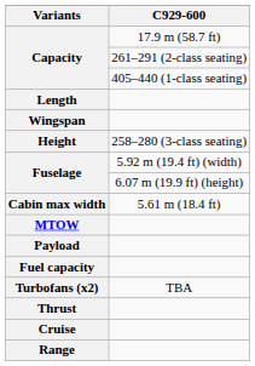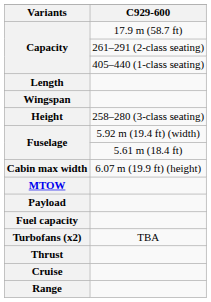row 9 | C929-600: 6.07 m (19.9 ft) (height) -> 5.61 m (18.4 ft)
row 10 | C929-600: 5.61 m (18.4 ft) -> 6.07 m (19.9 ft) (height)
